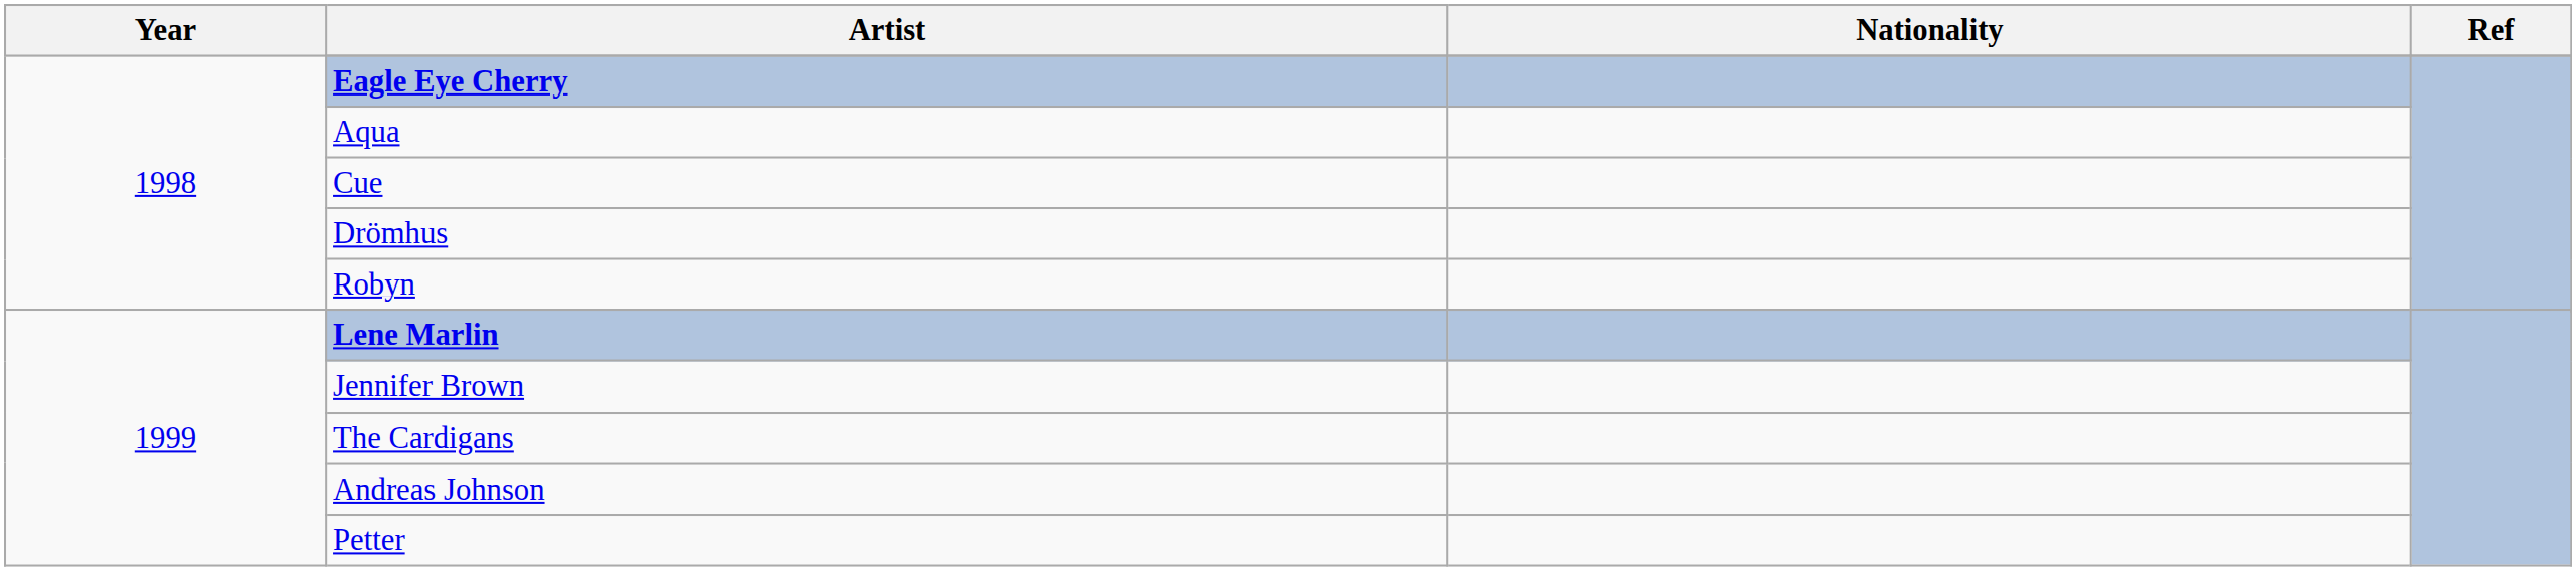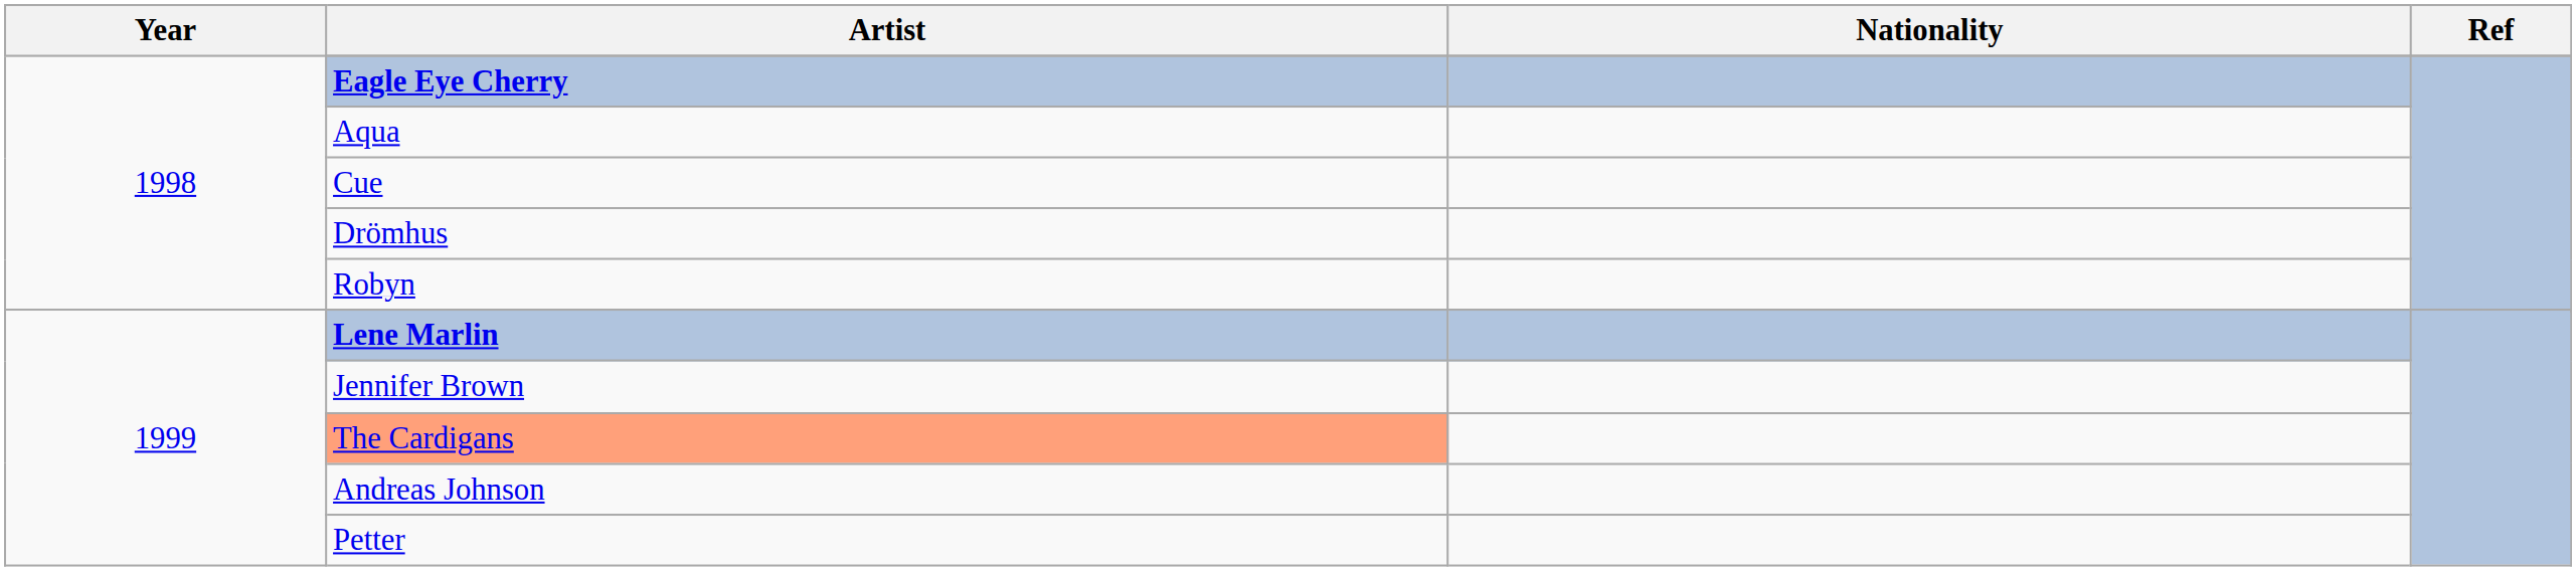The Cardigans | Artist: no background -> lightsalmon background
